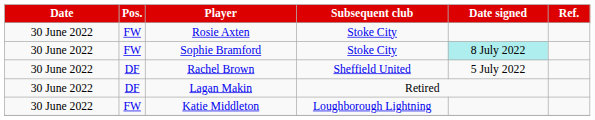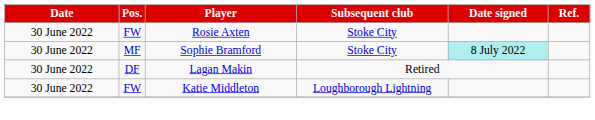Sophie Bramford | Pos.: FW -> MF
- row: 30 June 2022 | DF | Rachel Brown | Sheffield United | 5 July 2022
